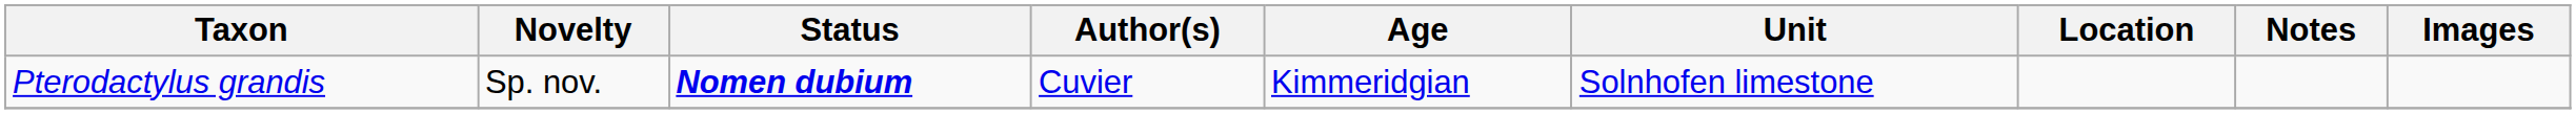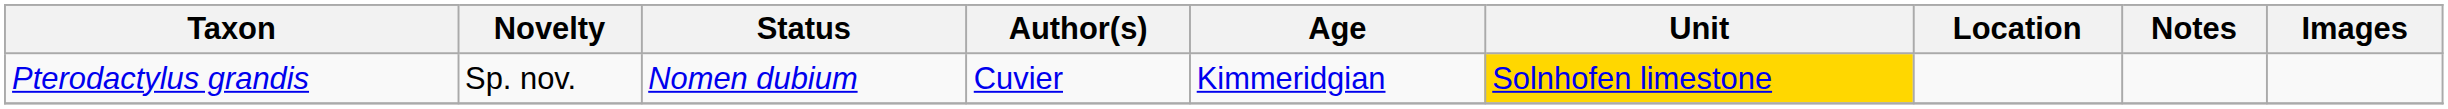Pterodactylus grandis | Status: bold -> normal
Pterodactylus grandis | Unit: no background -> gold background
